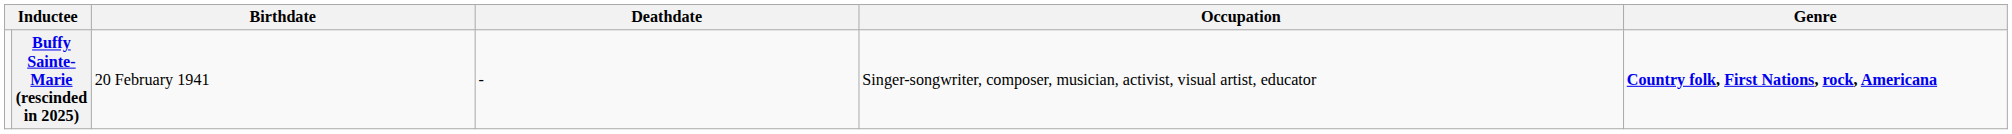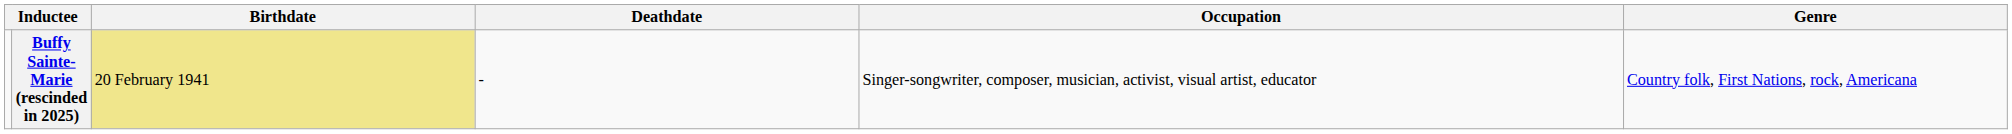Buffy Sainte-Marie (rescinded in 2025) | Birthdate: no background -> khaki background
Buffy Sainte-Marie (rescinded in 2025) | Genre: bold -> normal
